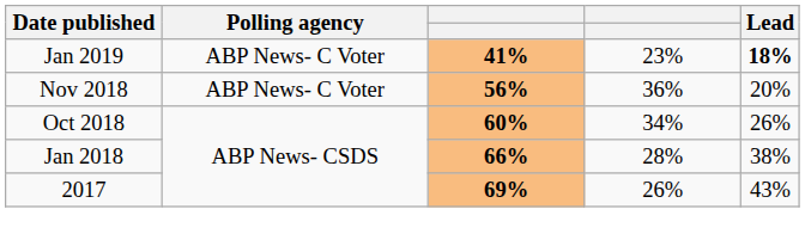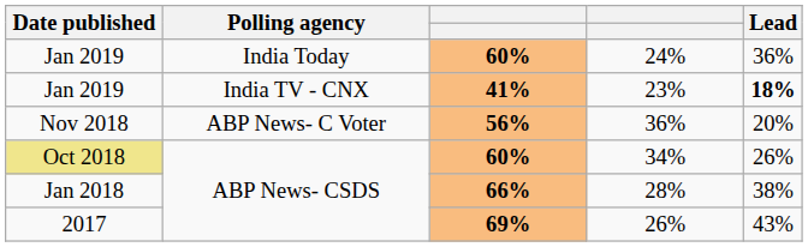+ row: Jan 2019 | India Today | 60% | 24% | 36%
23% | Polling agency: ABP News- C Voter -> India TV - CNX
34% | Date published: no background -> khaki background
